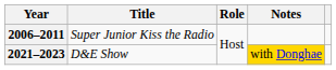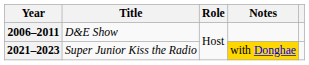2006–2011 | Title: Super Junior Kiss the Radio -> D&E Show
2021–2023 | Title: D&E Show -> Super Junior Kiss the Radio
